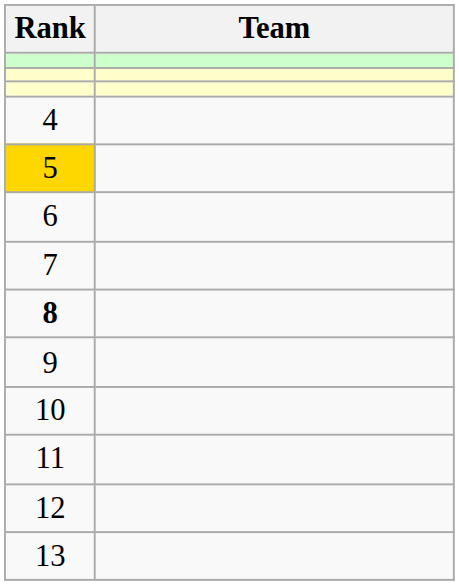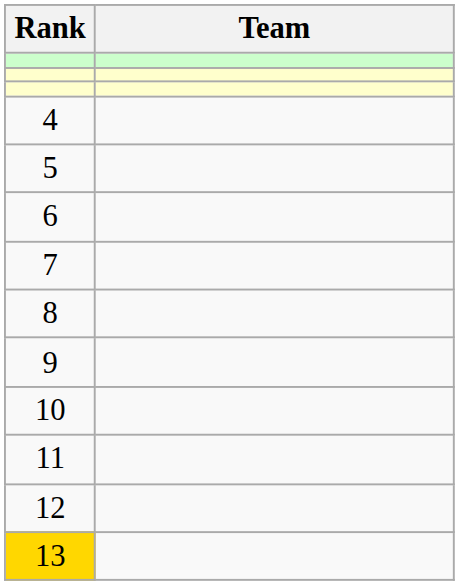row 6 | Rank: gold background -> no background
row 9 | Rank: bold -> normal
row 14 | Rank: no background -> gold background
